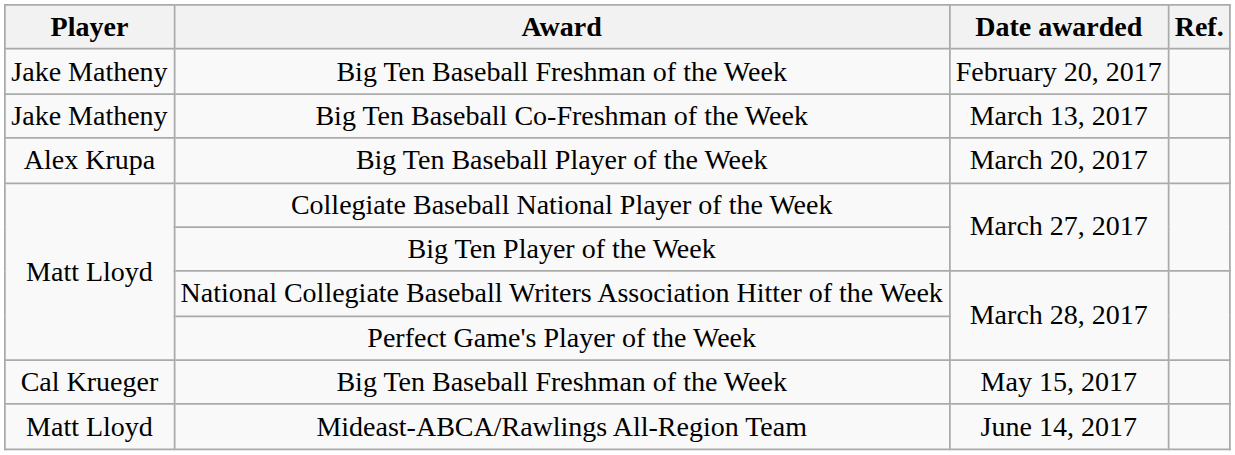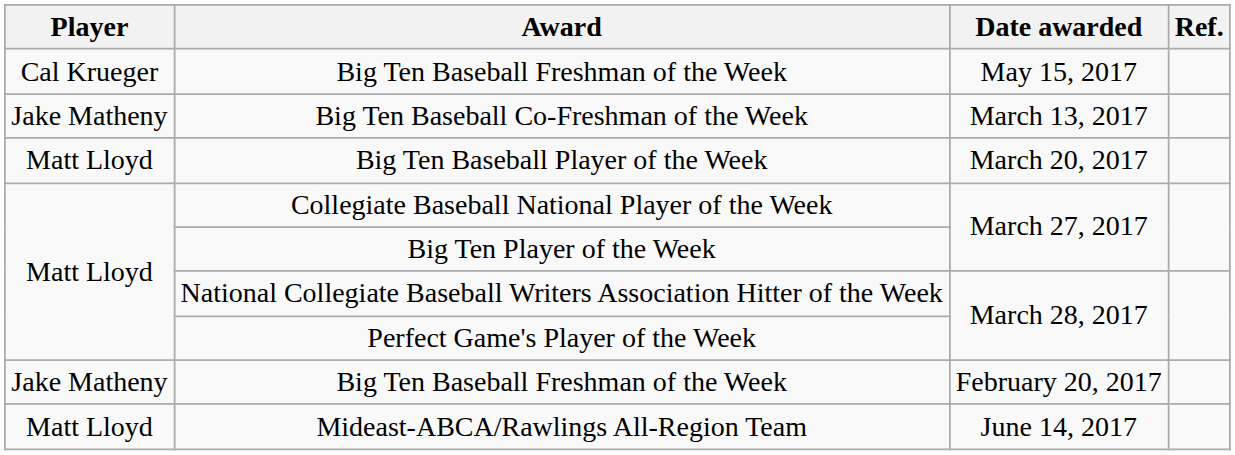rows swapped: Big Ten Baseball Freshman of the Week / February 20, 2017 <-> Big Ten Baseball Freshman of the Week / May 15, 2017
Big Ten Baseball Player of the Week | Player: Alex Krupa -> Matt Lloyd
